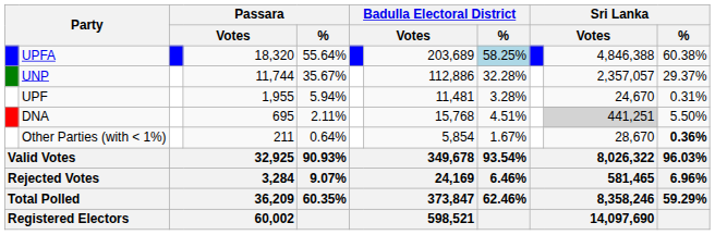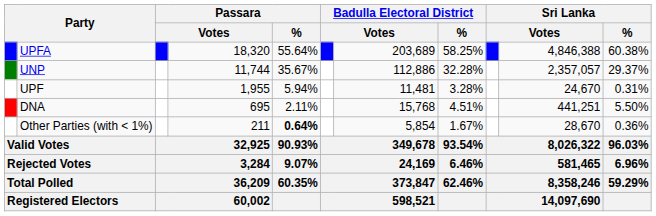UPFA | Badulla Electoral District / %: lightblue background -> no background
DNA | column 10: lightgrey background -> no background
Other Parties (with < 1%) | Passara / %: normal -> bold
Other Parties (with < 1%) | Sri Lanka / %: bold -> normal
